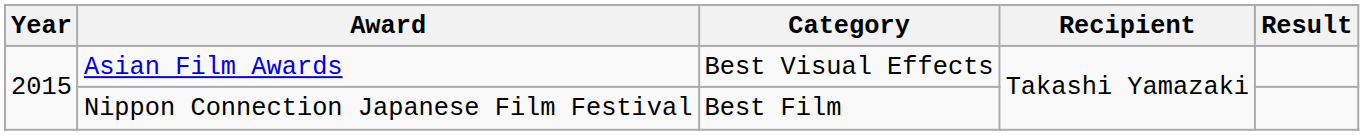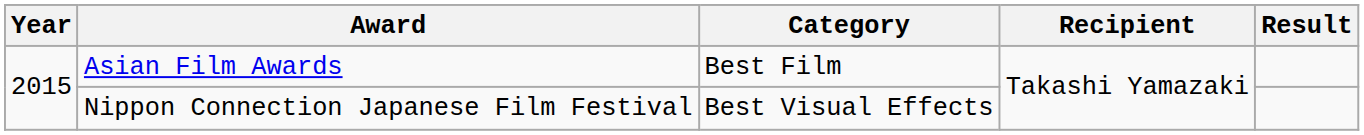Asian Film Awards | Category: Best Visual Effects -> Best Film
Nippon Connection Japanese Film Festival | Category: Best Film -> Best Visual Effects
